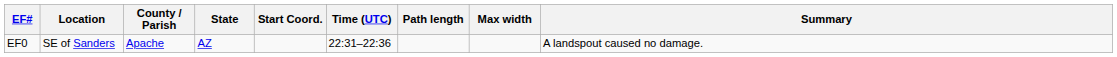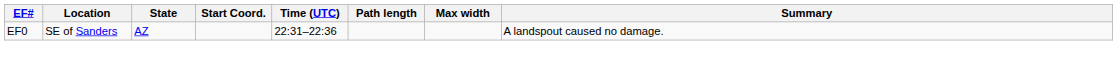- column: County / Parish | Apache
